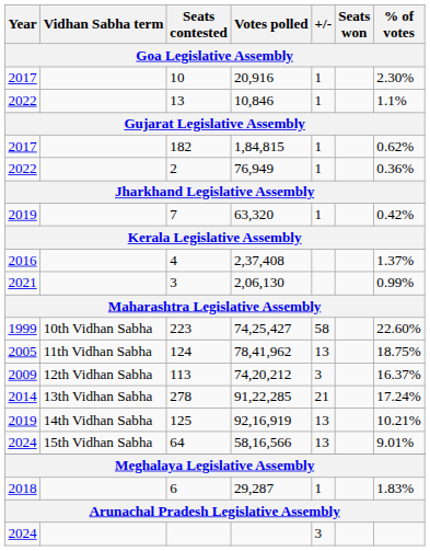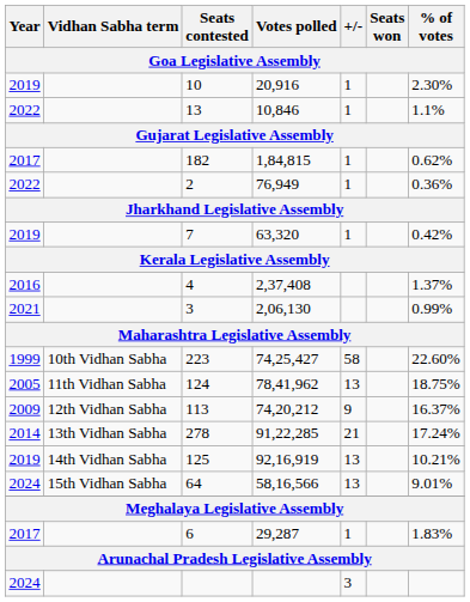10 | Year: 2017 -> 2019
113 | +/-: 3 -> 9
6 | Year: 2018 -> 2017
